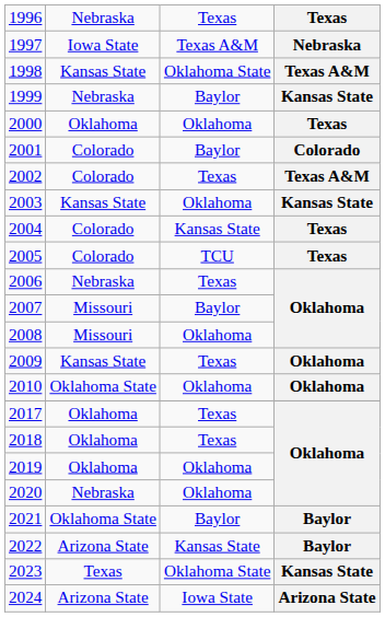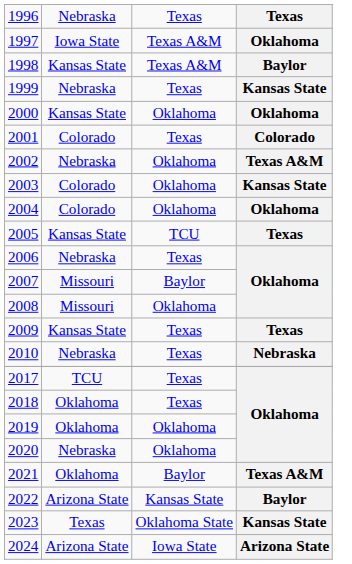1997 | column 4: Nebraska -> Oklahoma
1998 | column 3: Oklahoma State -> Texas A&M
1998 | column 4: Texas A&M -> Baylor
1999 | column 3: Baylor -> Texas
2000 | column 2: Oklahoma -> Kansas State
2000 | column 4: Texas -> Oklahoma
2001 | column 3: Baylor -> Texas
2002 | column 2: Colorado -> Nebraska
2002 | column 3: Texas -> Oklahoma
2003 | column 2: Kansas State -> Colorado
2004 | column 3: Kansas State -> Oklahoma
2004 | column 4: Texas -> Oklahoma
2005 | column 2: Colorado -> Kansas State
2009 | column 4: Oklahoma -> Texas
2010 | column 2: Oklahoma State -> Nebraska
2010 | column 3: Oklahoma -> Texas
2010 | column 4: Oklahoma -> Nebraska
2017 | column 2: Oklahoma -> TCU
2021 | column 2: Oklahoma State -> Oklahoma
2021 | column 4: Baylor -> Texas A&M
